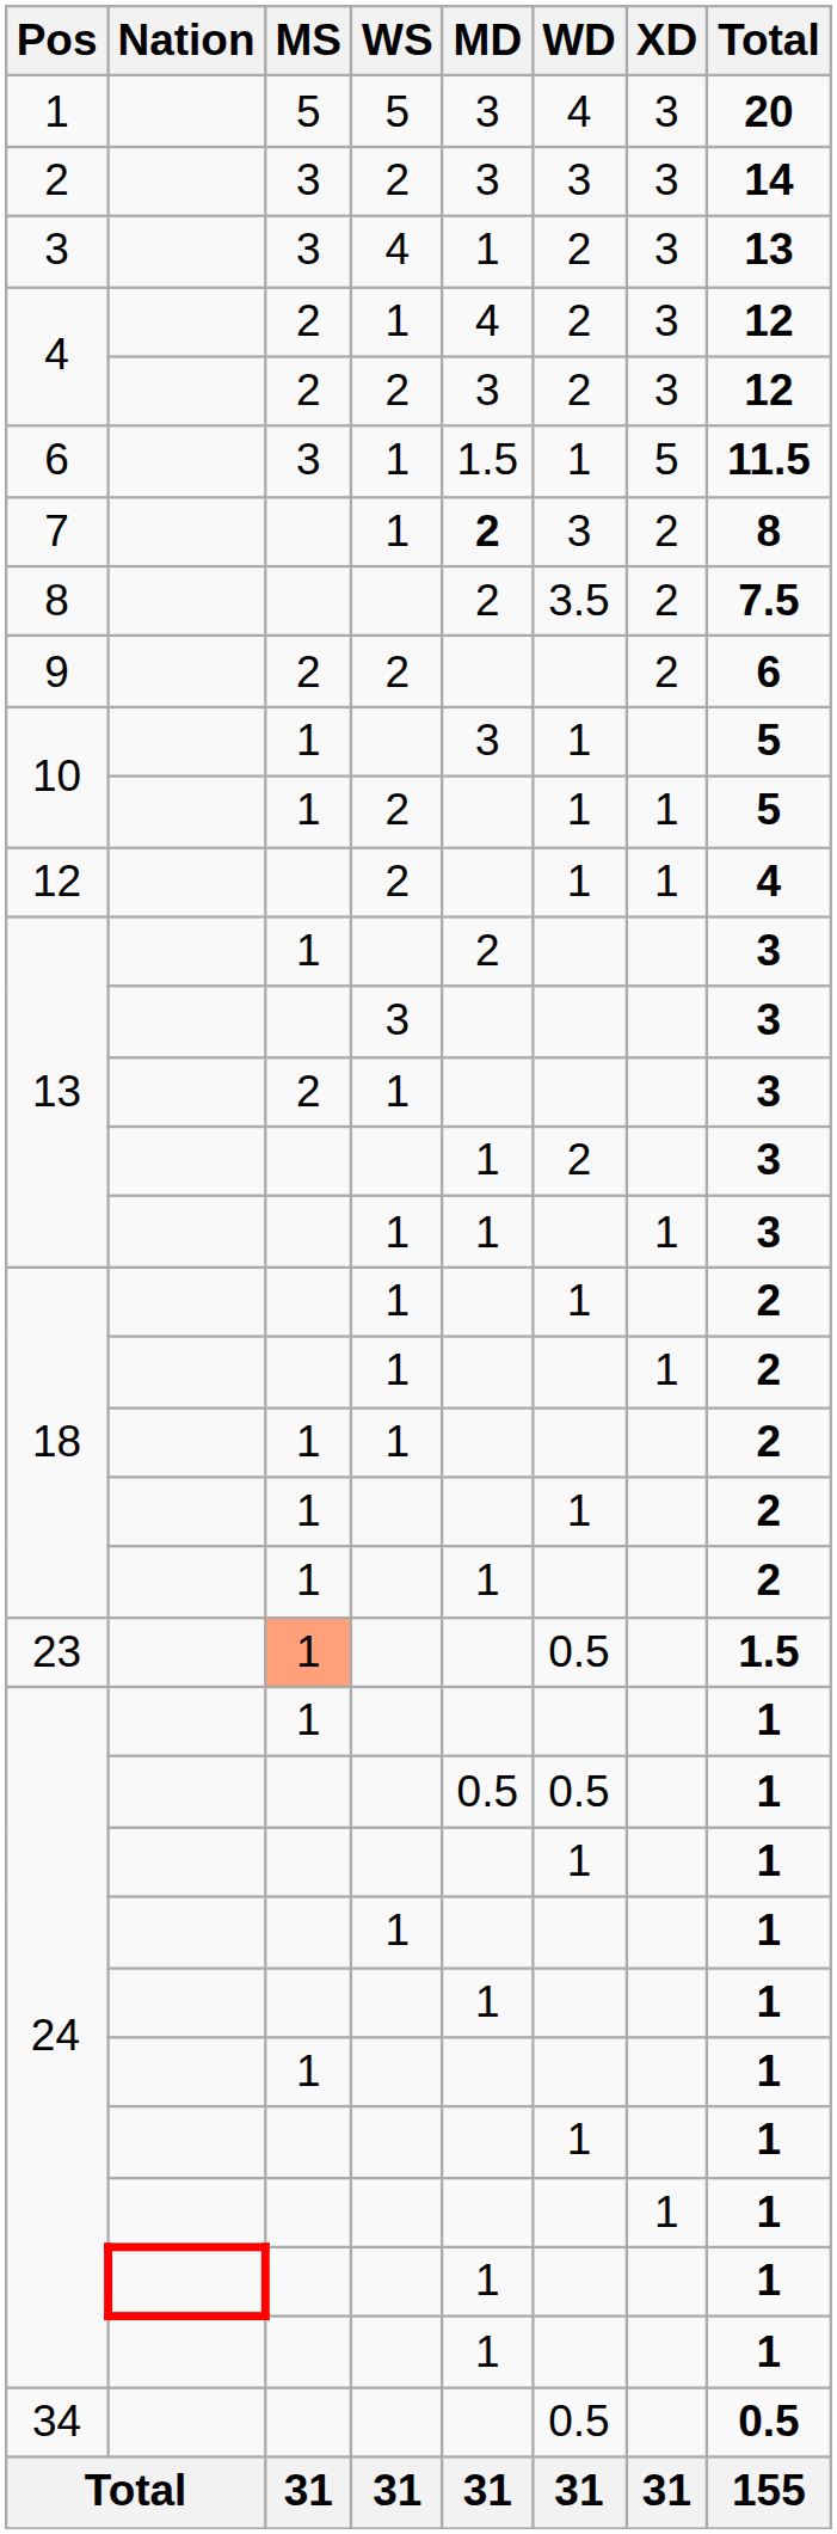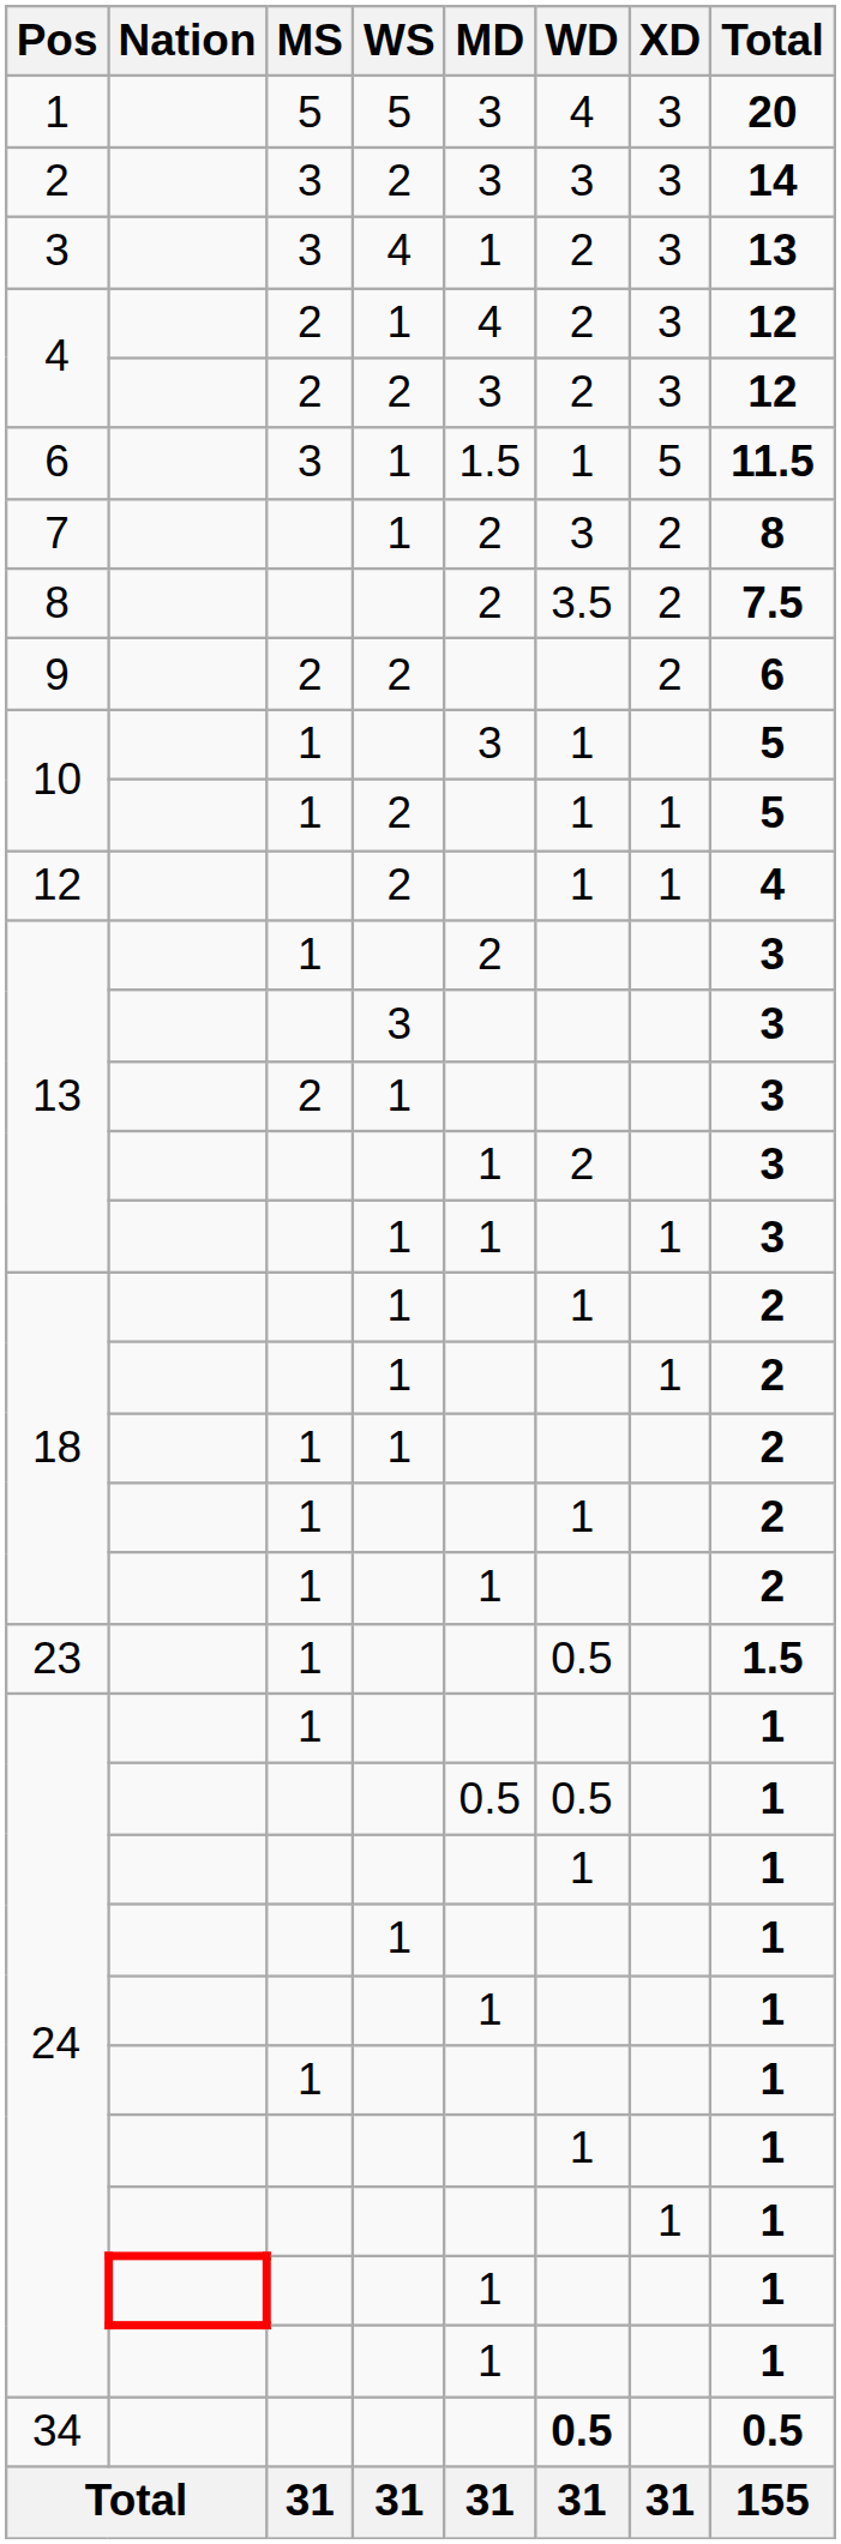7 | MD: bold -> normal
23 | MS: lightsalmon background -> no background
34 | WD: normal -> bold
